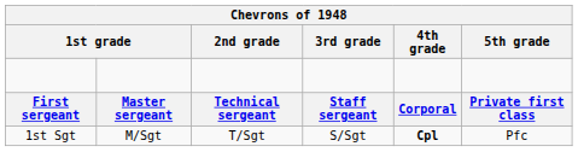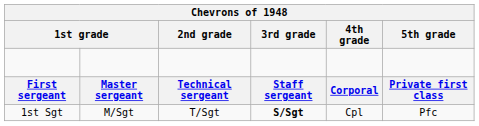1st Sgt | 3rd grade: normal -> bold
1st Sgt | 4th grade: bold -> normal
